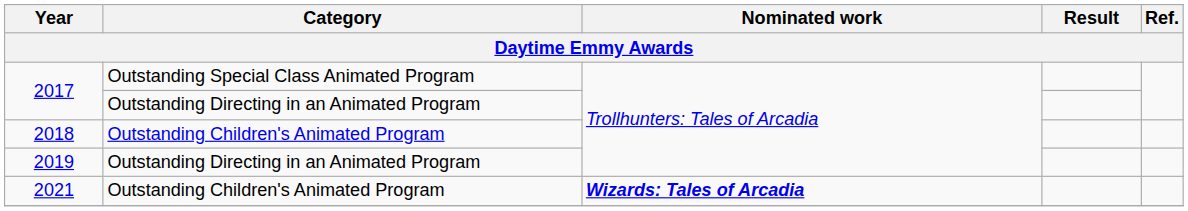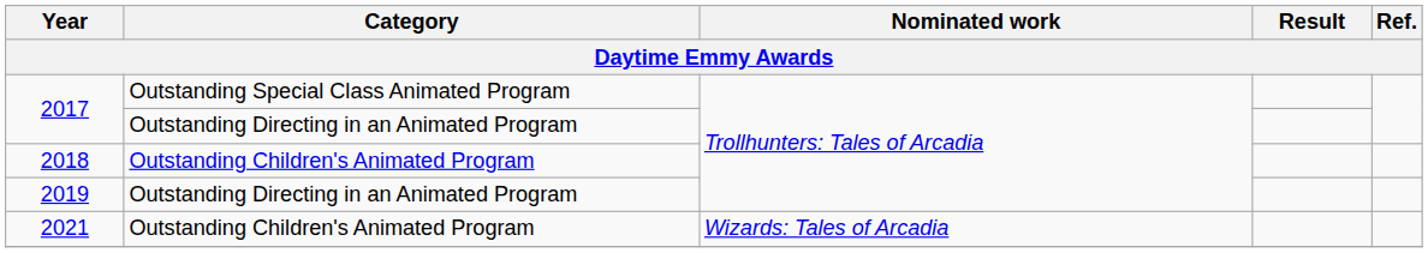2021 | Nominated work: bold -> normal
